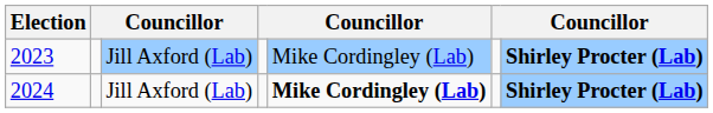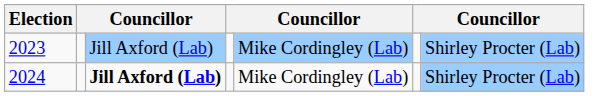2023 | column 7: bold -> normal
2024 | column 3: normal -> bold
2024 | column 5: bold -> normal
2024 | column 7: bold -> normal
